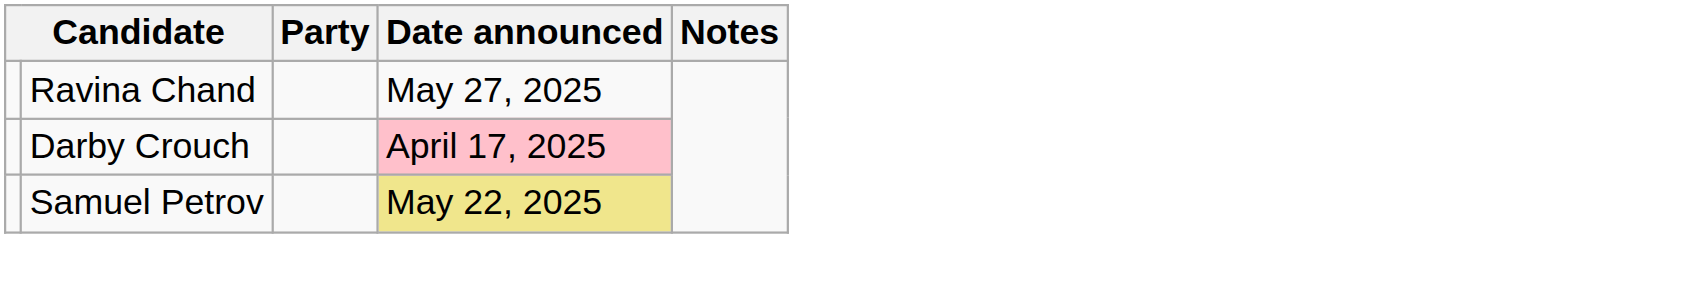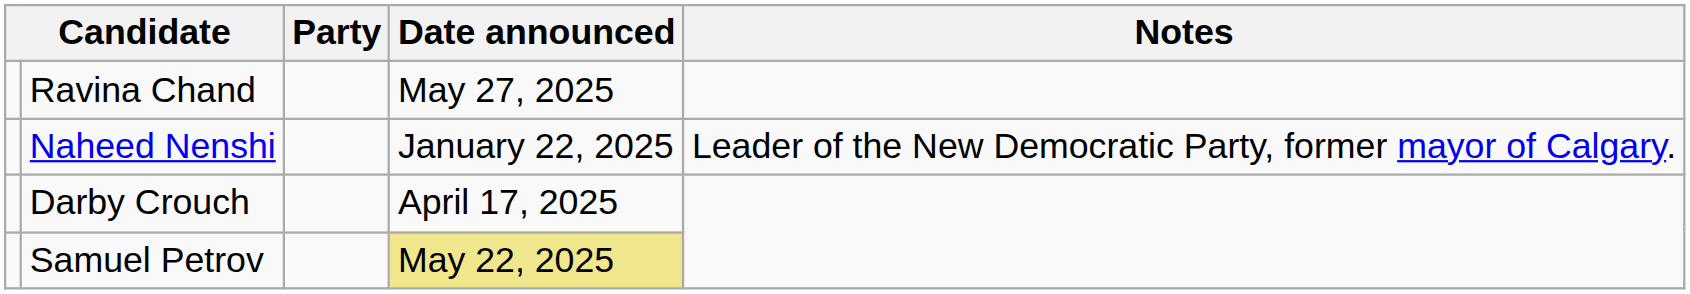+ row: Naheed Nenshi | January 22, 2025 | Leader of the New Democratic Party, former mayor of Calgary.
Darby Crouch | Date announced: pink background -> no background
